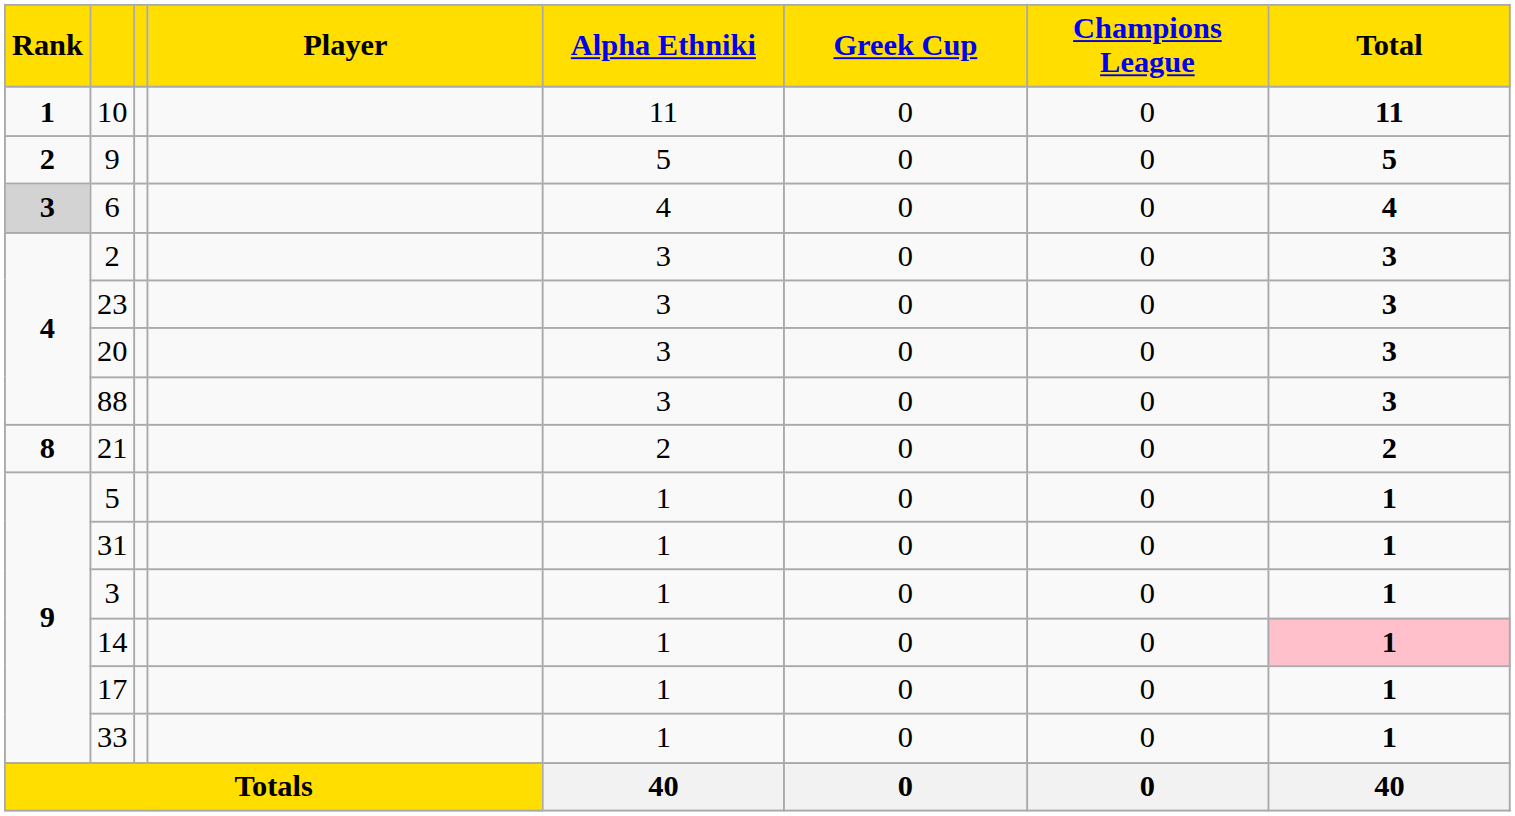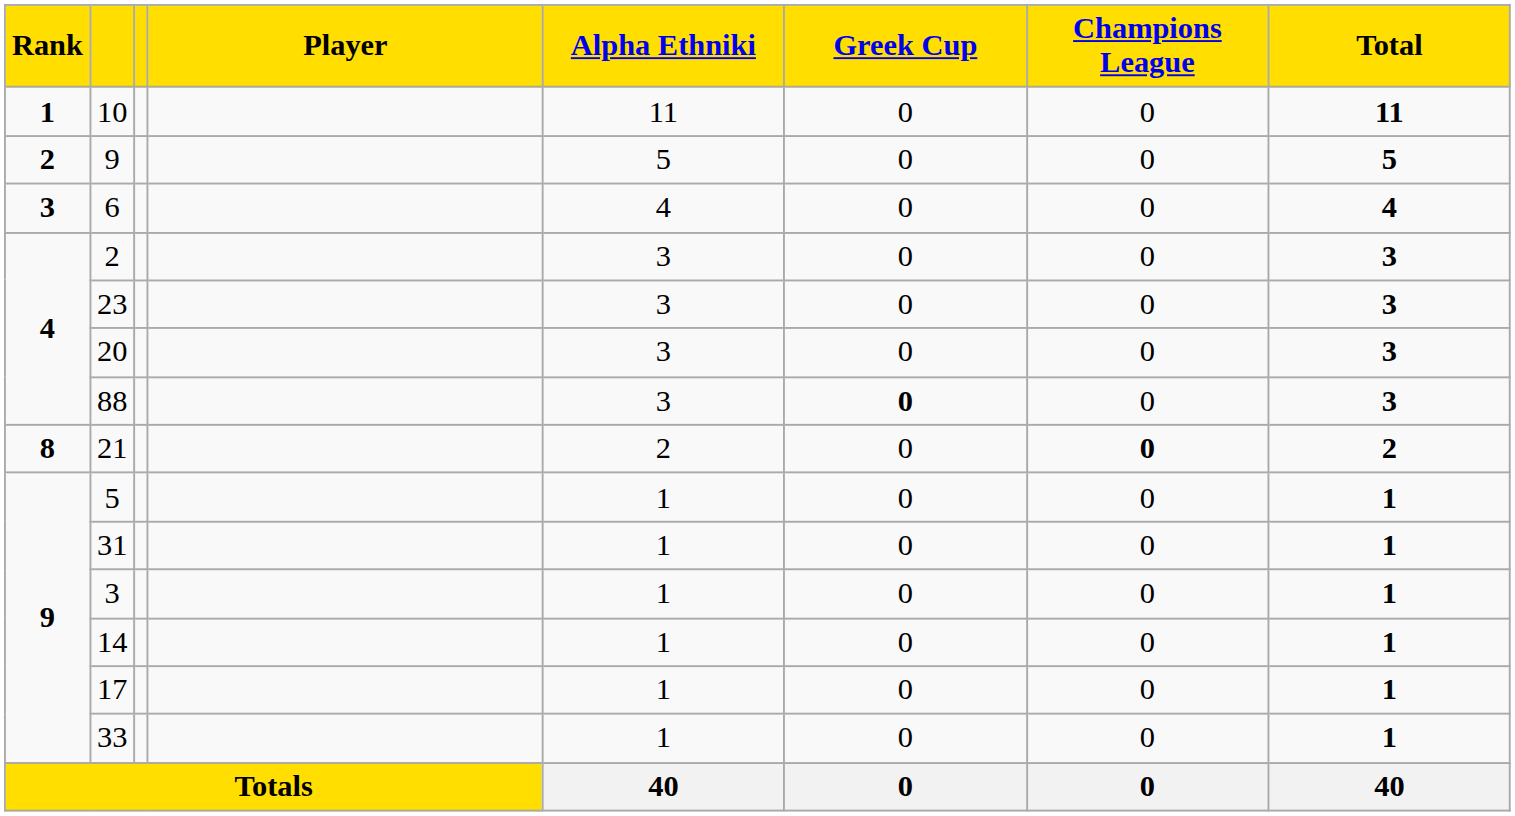6 | Rank: lightgrey background -> no background
88 | Greek Cup: normal -> bold
21 | Champions League: normal -> bold
14 | Total: pink background -> no background
